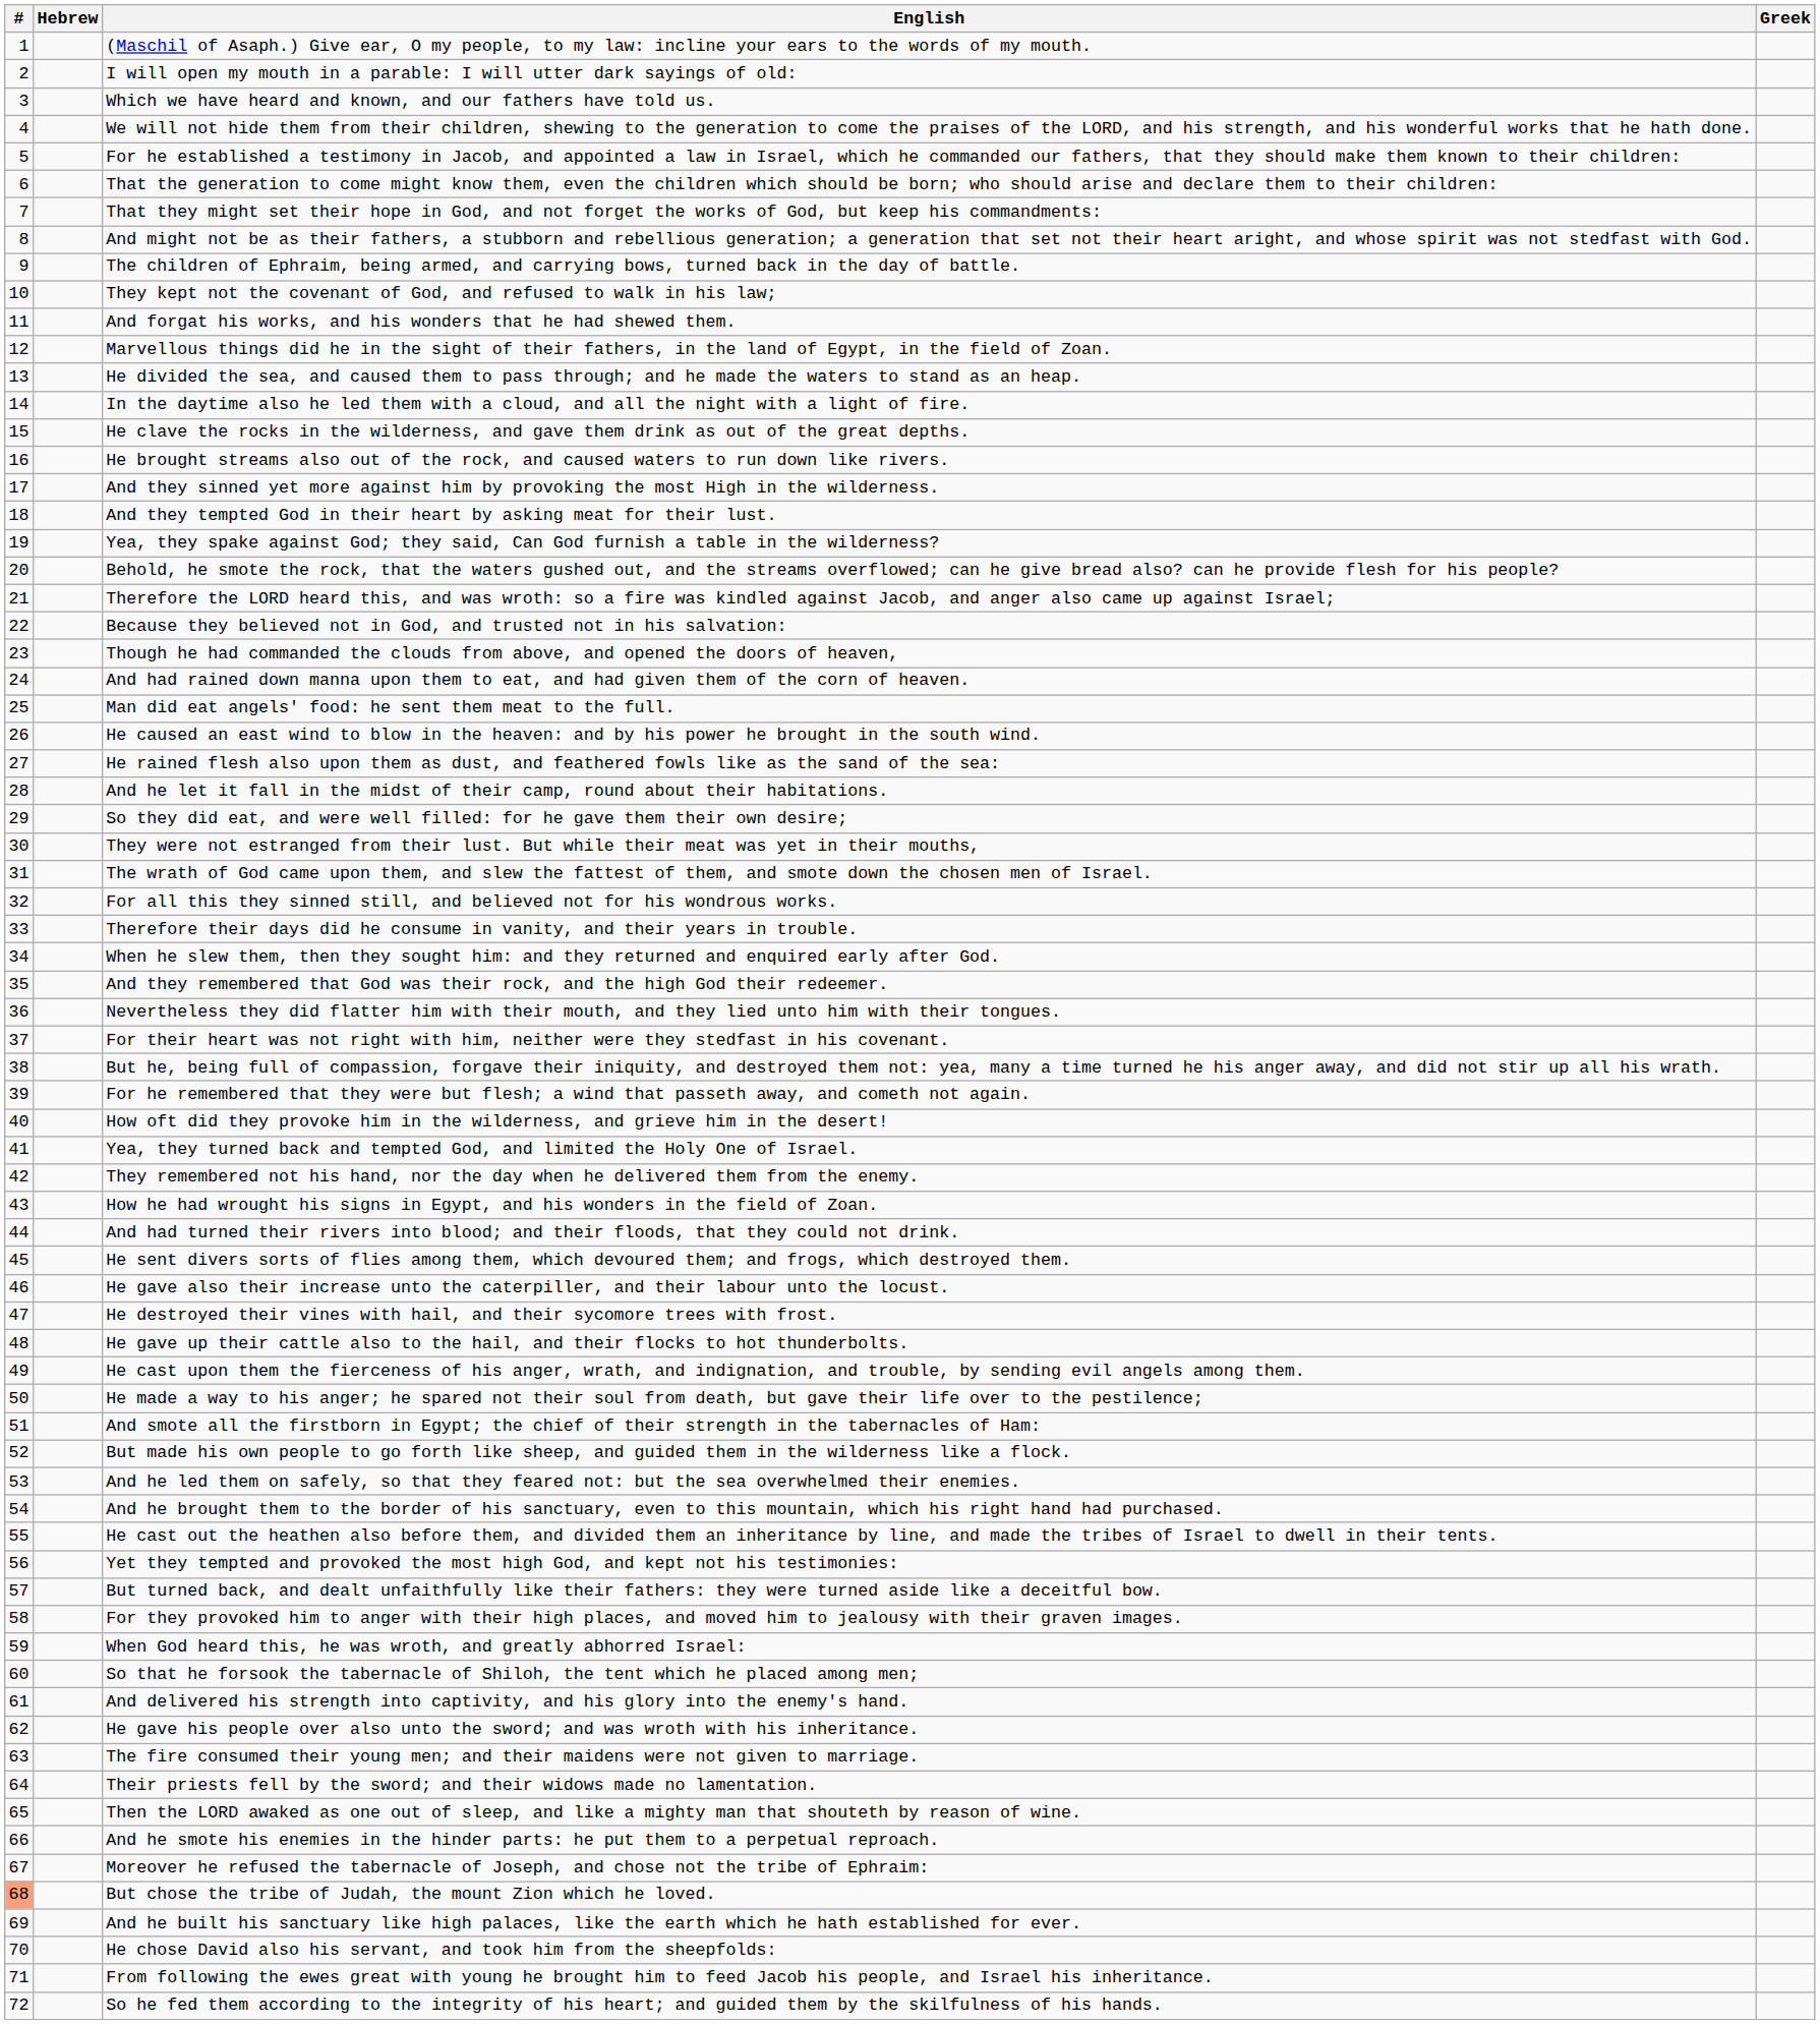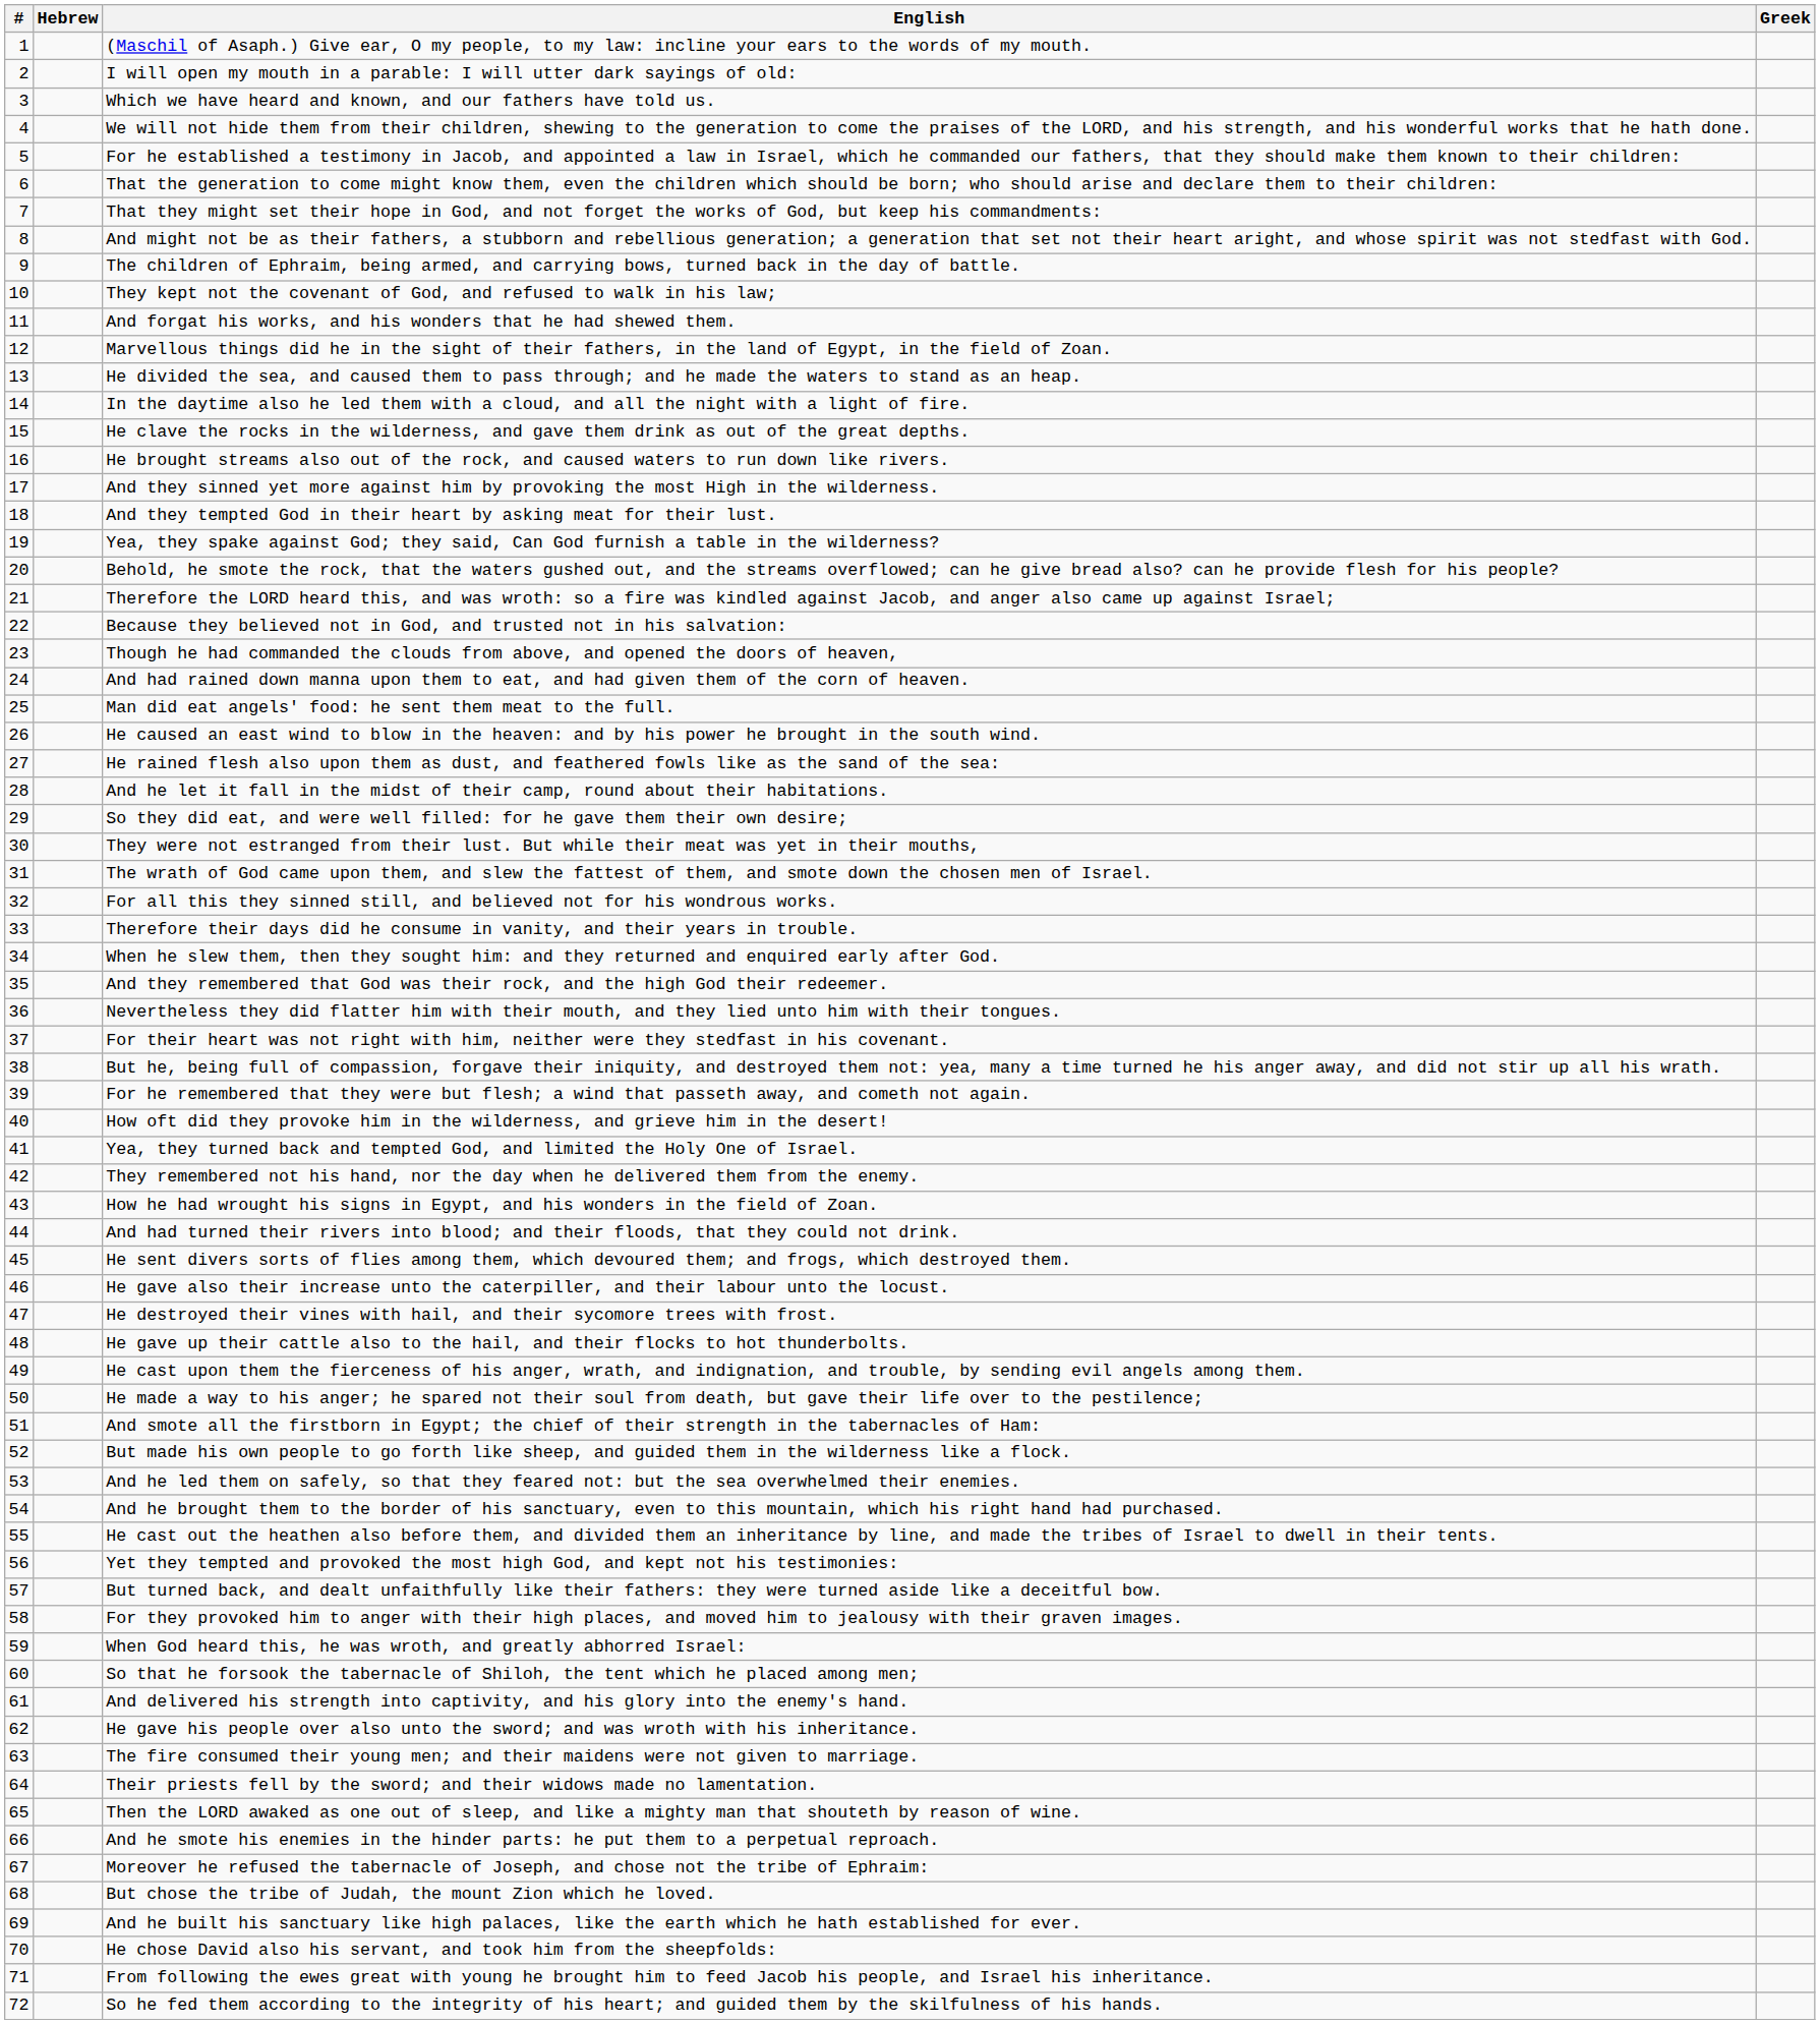But chose the tribe of Judah, the mount Zion which he loved. | #: lightsalmon background -> no background
